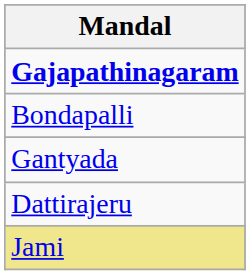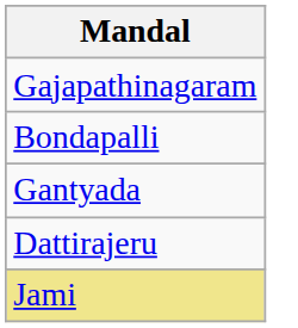row 2 | column 1: bold -> normal
